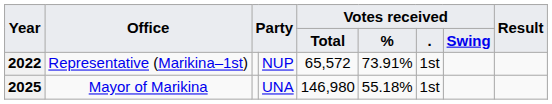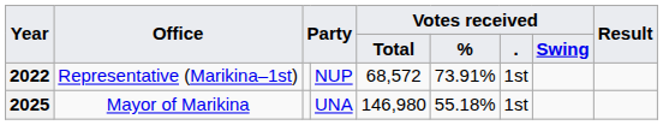2022 | Votes received / Total: 65,572 -> 68,572
